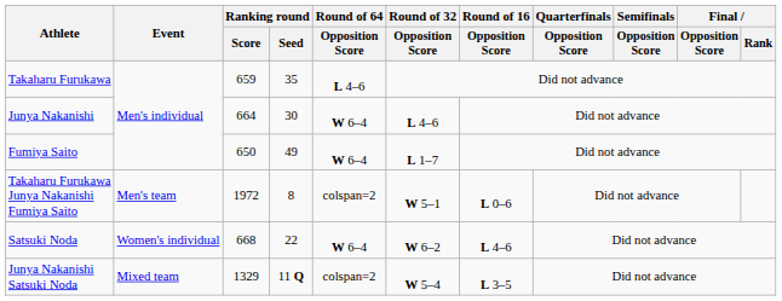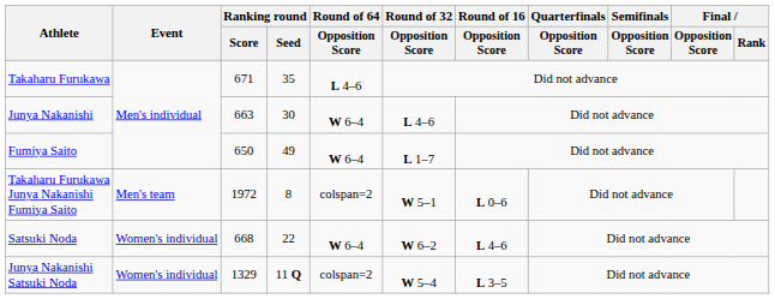Takaharu Furukawa | Ranking round / Score: 659 -> 671
Junya Nakanishi | Ranking round / Score: 664 -> 663
Junya Nakanishi Satsuki Noda | Event: Mixed team -> Women's individual
